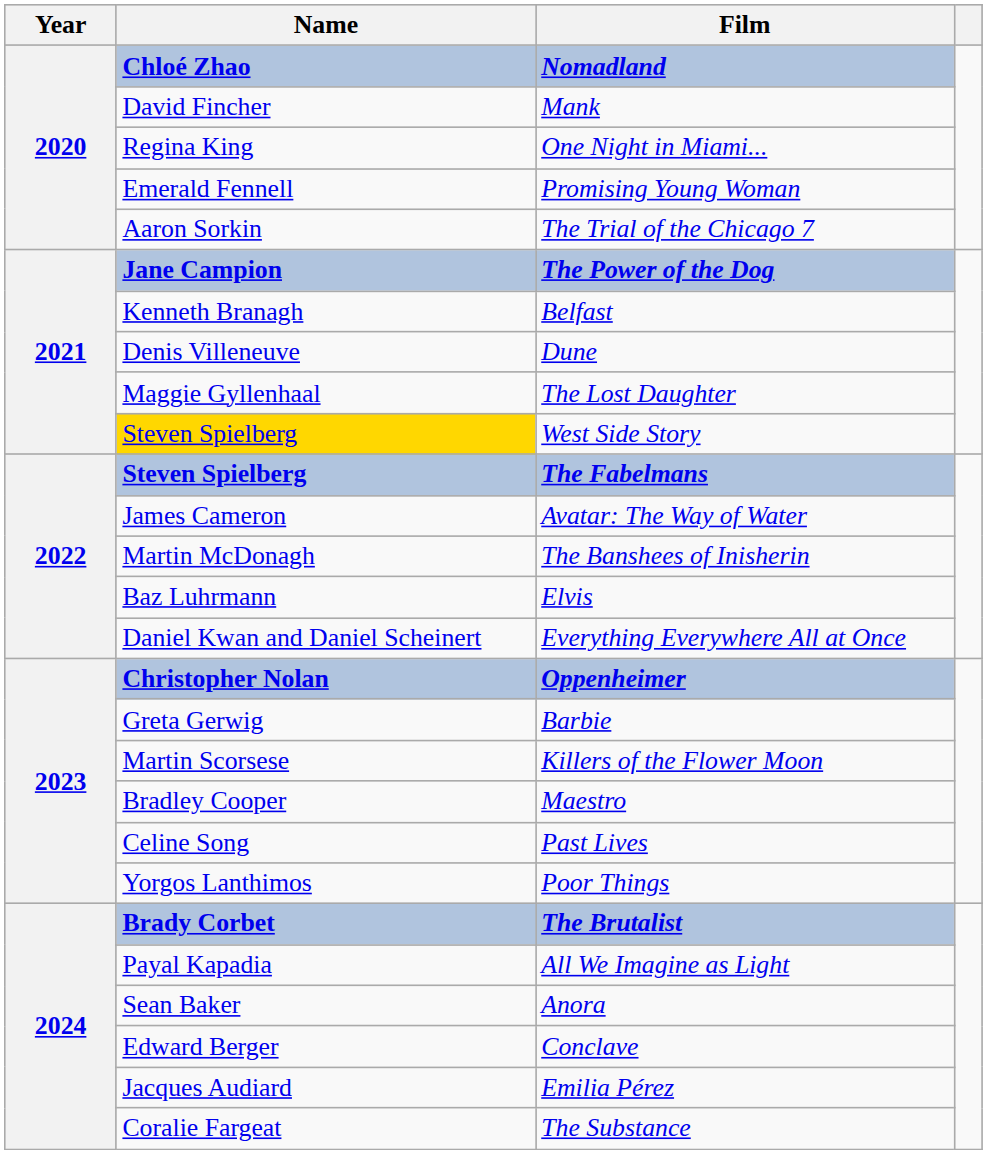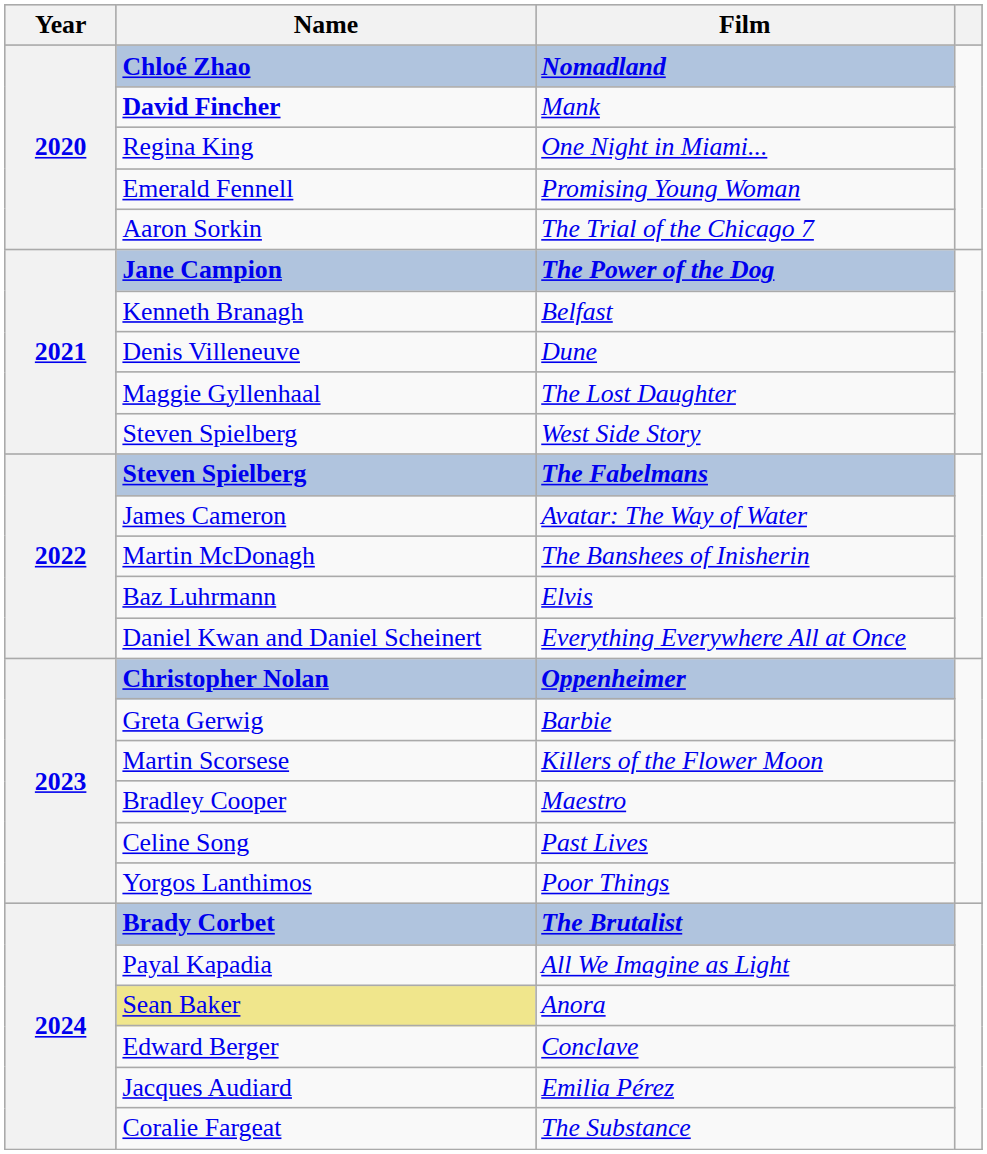Mank | Name: normal -> bold
West Side Story | Name: gold background -> no background
Anora | Name: no background -> khaki background
